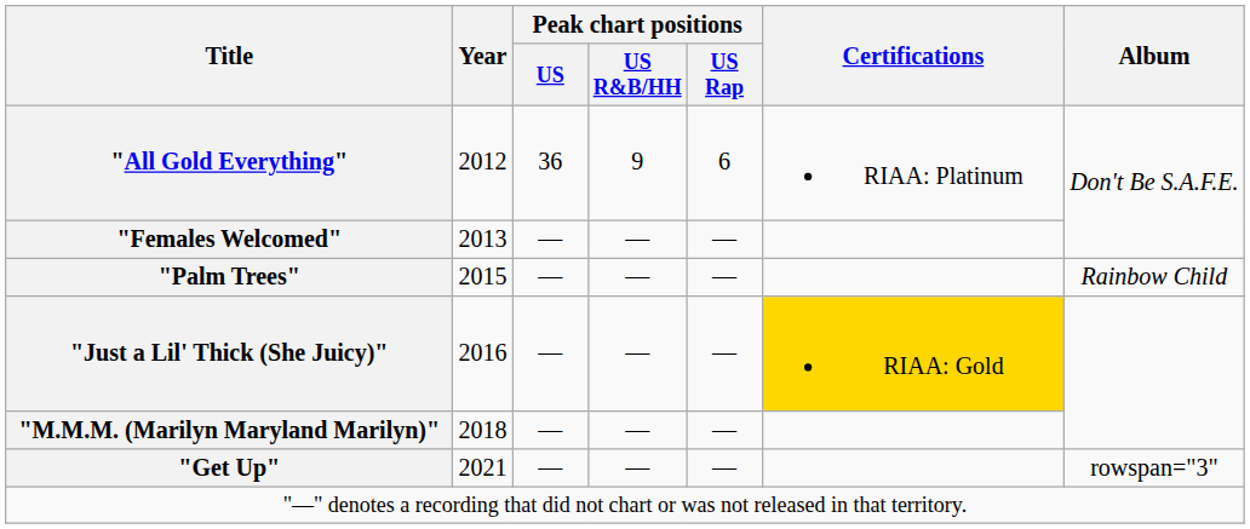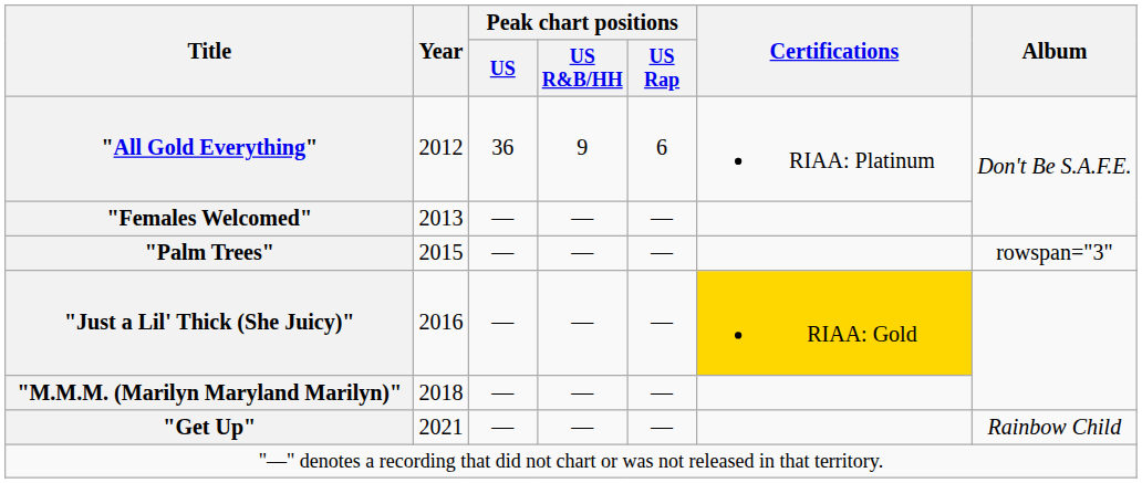"Palm Trees" | Album: Rainbow Child -> rowspan="3"
"Get Up" | Album: rowspan="3" -> Rainbow Child
